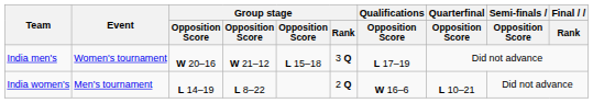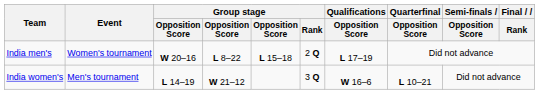India men's | column 4: W 21–12 -> L 8–22
India men's | Group stage / Rank: 3 Q -> 2 Q
India women's | column 4: L 8–22 -> W 21–12
India women's | Group stage / Rank: 2 Q -> 3 Q
